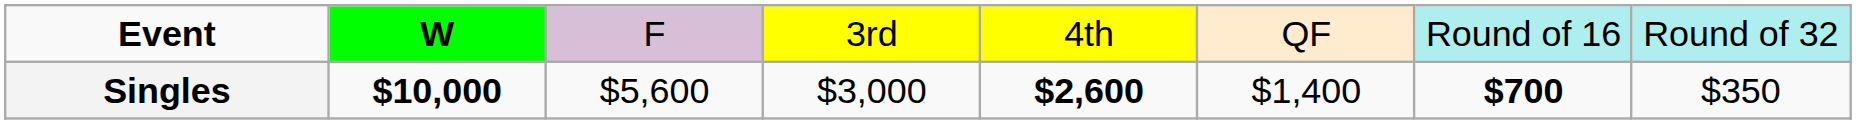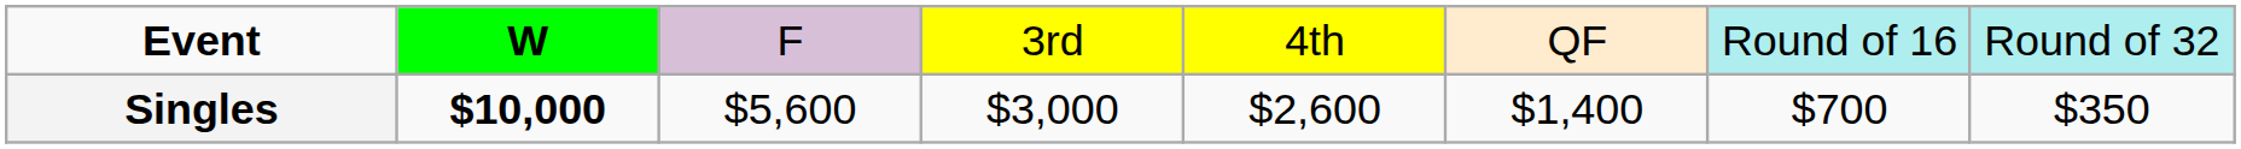Singles | column 5: bold -> normal
Singles | column 7: bold -> normal
